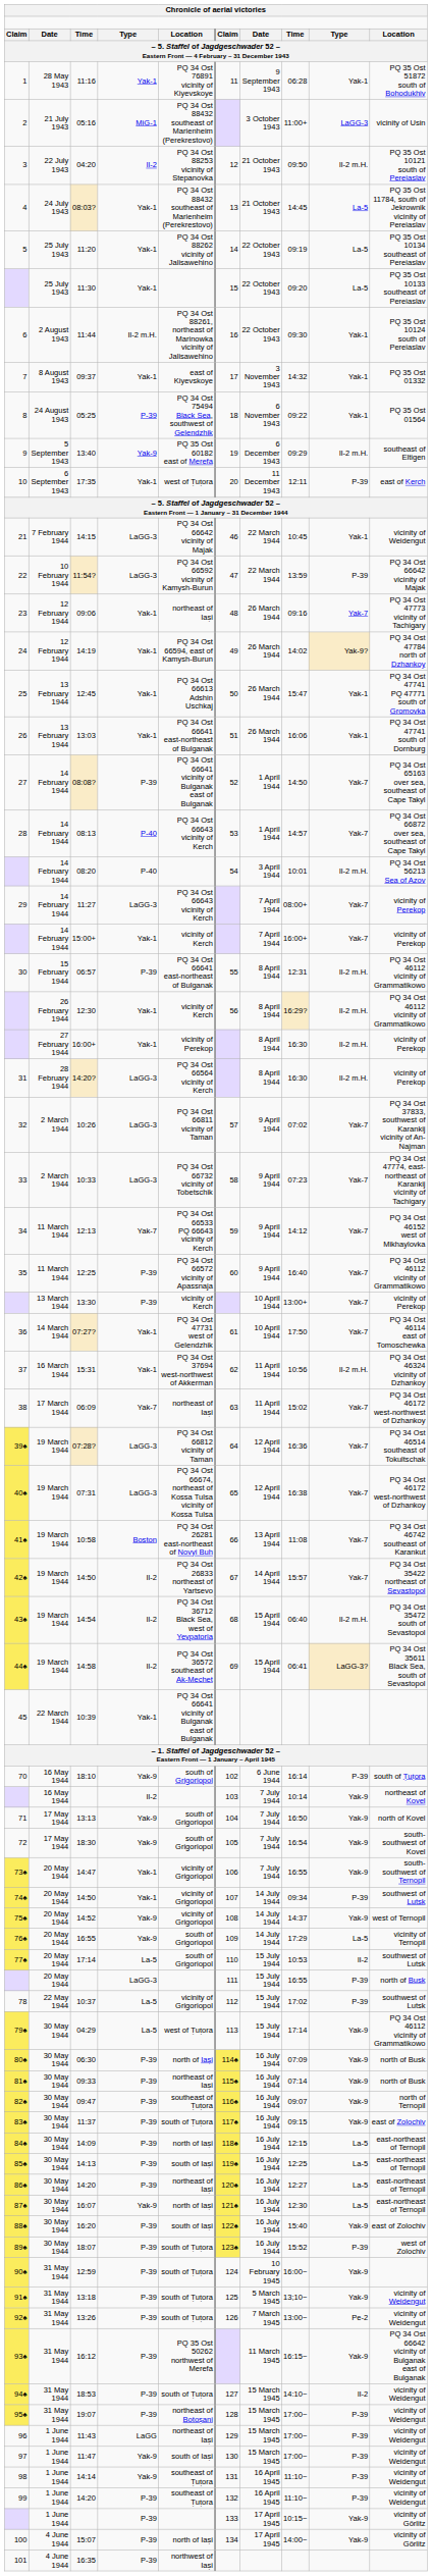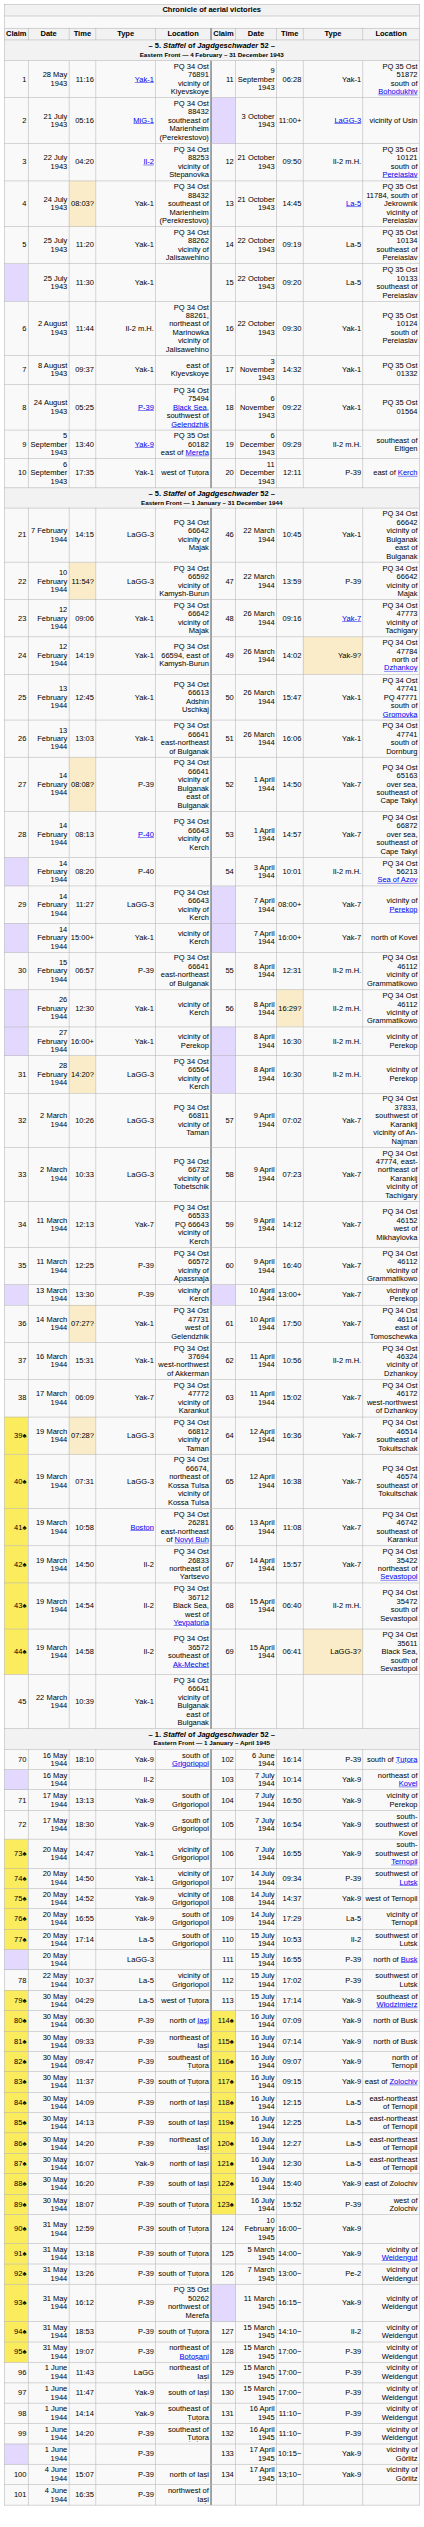14:15 | column 10: vicinity of Weidengut -> PQ 34 Ost 66642 vicinity of Bulganak east of Bulganak
09:06 | column 5: northeast of Iași -> PQ 34 Ost 66642 vicinity of Majak
15:00+ | column 10: vicinity of Perekop -> north of Kovel
06:09 | column 5: northeast of Iași -> PQ 34 Ost 47772 vicinity of Karankut
07:31 | column 10: PQ 34 Ost 46172 west-northwest of Dzhankoy -> PQ 34 Ost 46574 southeast of Tokultschak
13:13 | column 10: north of Kovel -> vicinity of Perekop
04:29 | column 10: PQ 34 Ost 46112 vicinity of Grammatikowo -> southeast of Włodzimierz
13:18 | column 8: 13;10~ -> 14:00~
16:12 | column 10: PQ 34 Ost 66642 vicinity of Bulganak east of Bulganak -> vicinity of Weidengut
15:07 | column 8: 14:00~ -> 13;10~
